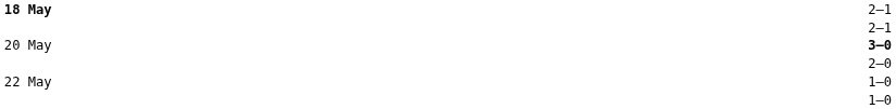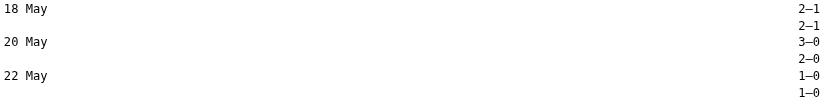18 May | column 1: bold -> normal
20 May | column 2: bold -> normal
